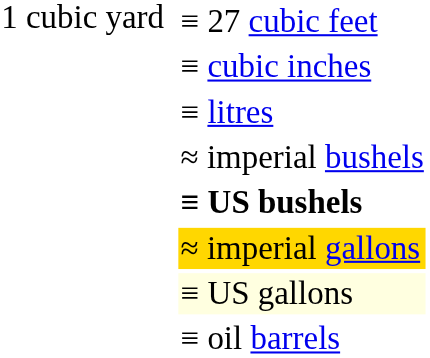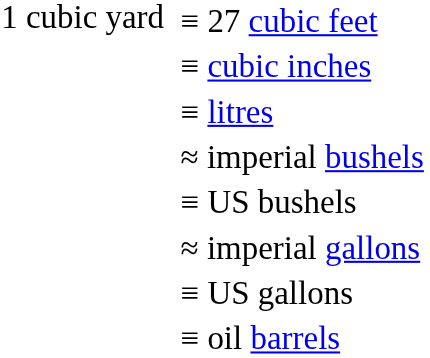≡ US bushels | column 2: bold -> normal
≈ imperial gallons | column 2: gold background -> no background
≡ US gallons | column 2: lightyellow background -> no background
